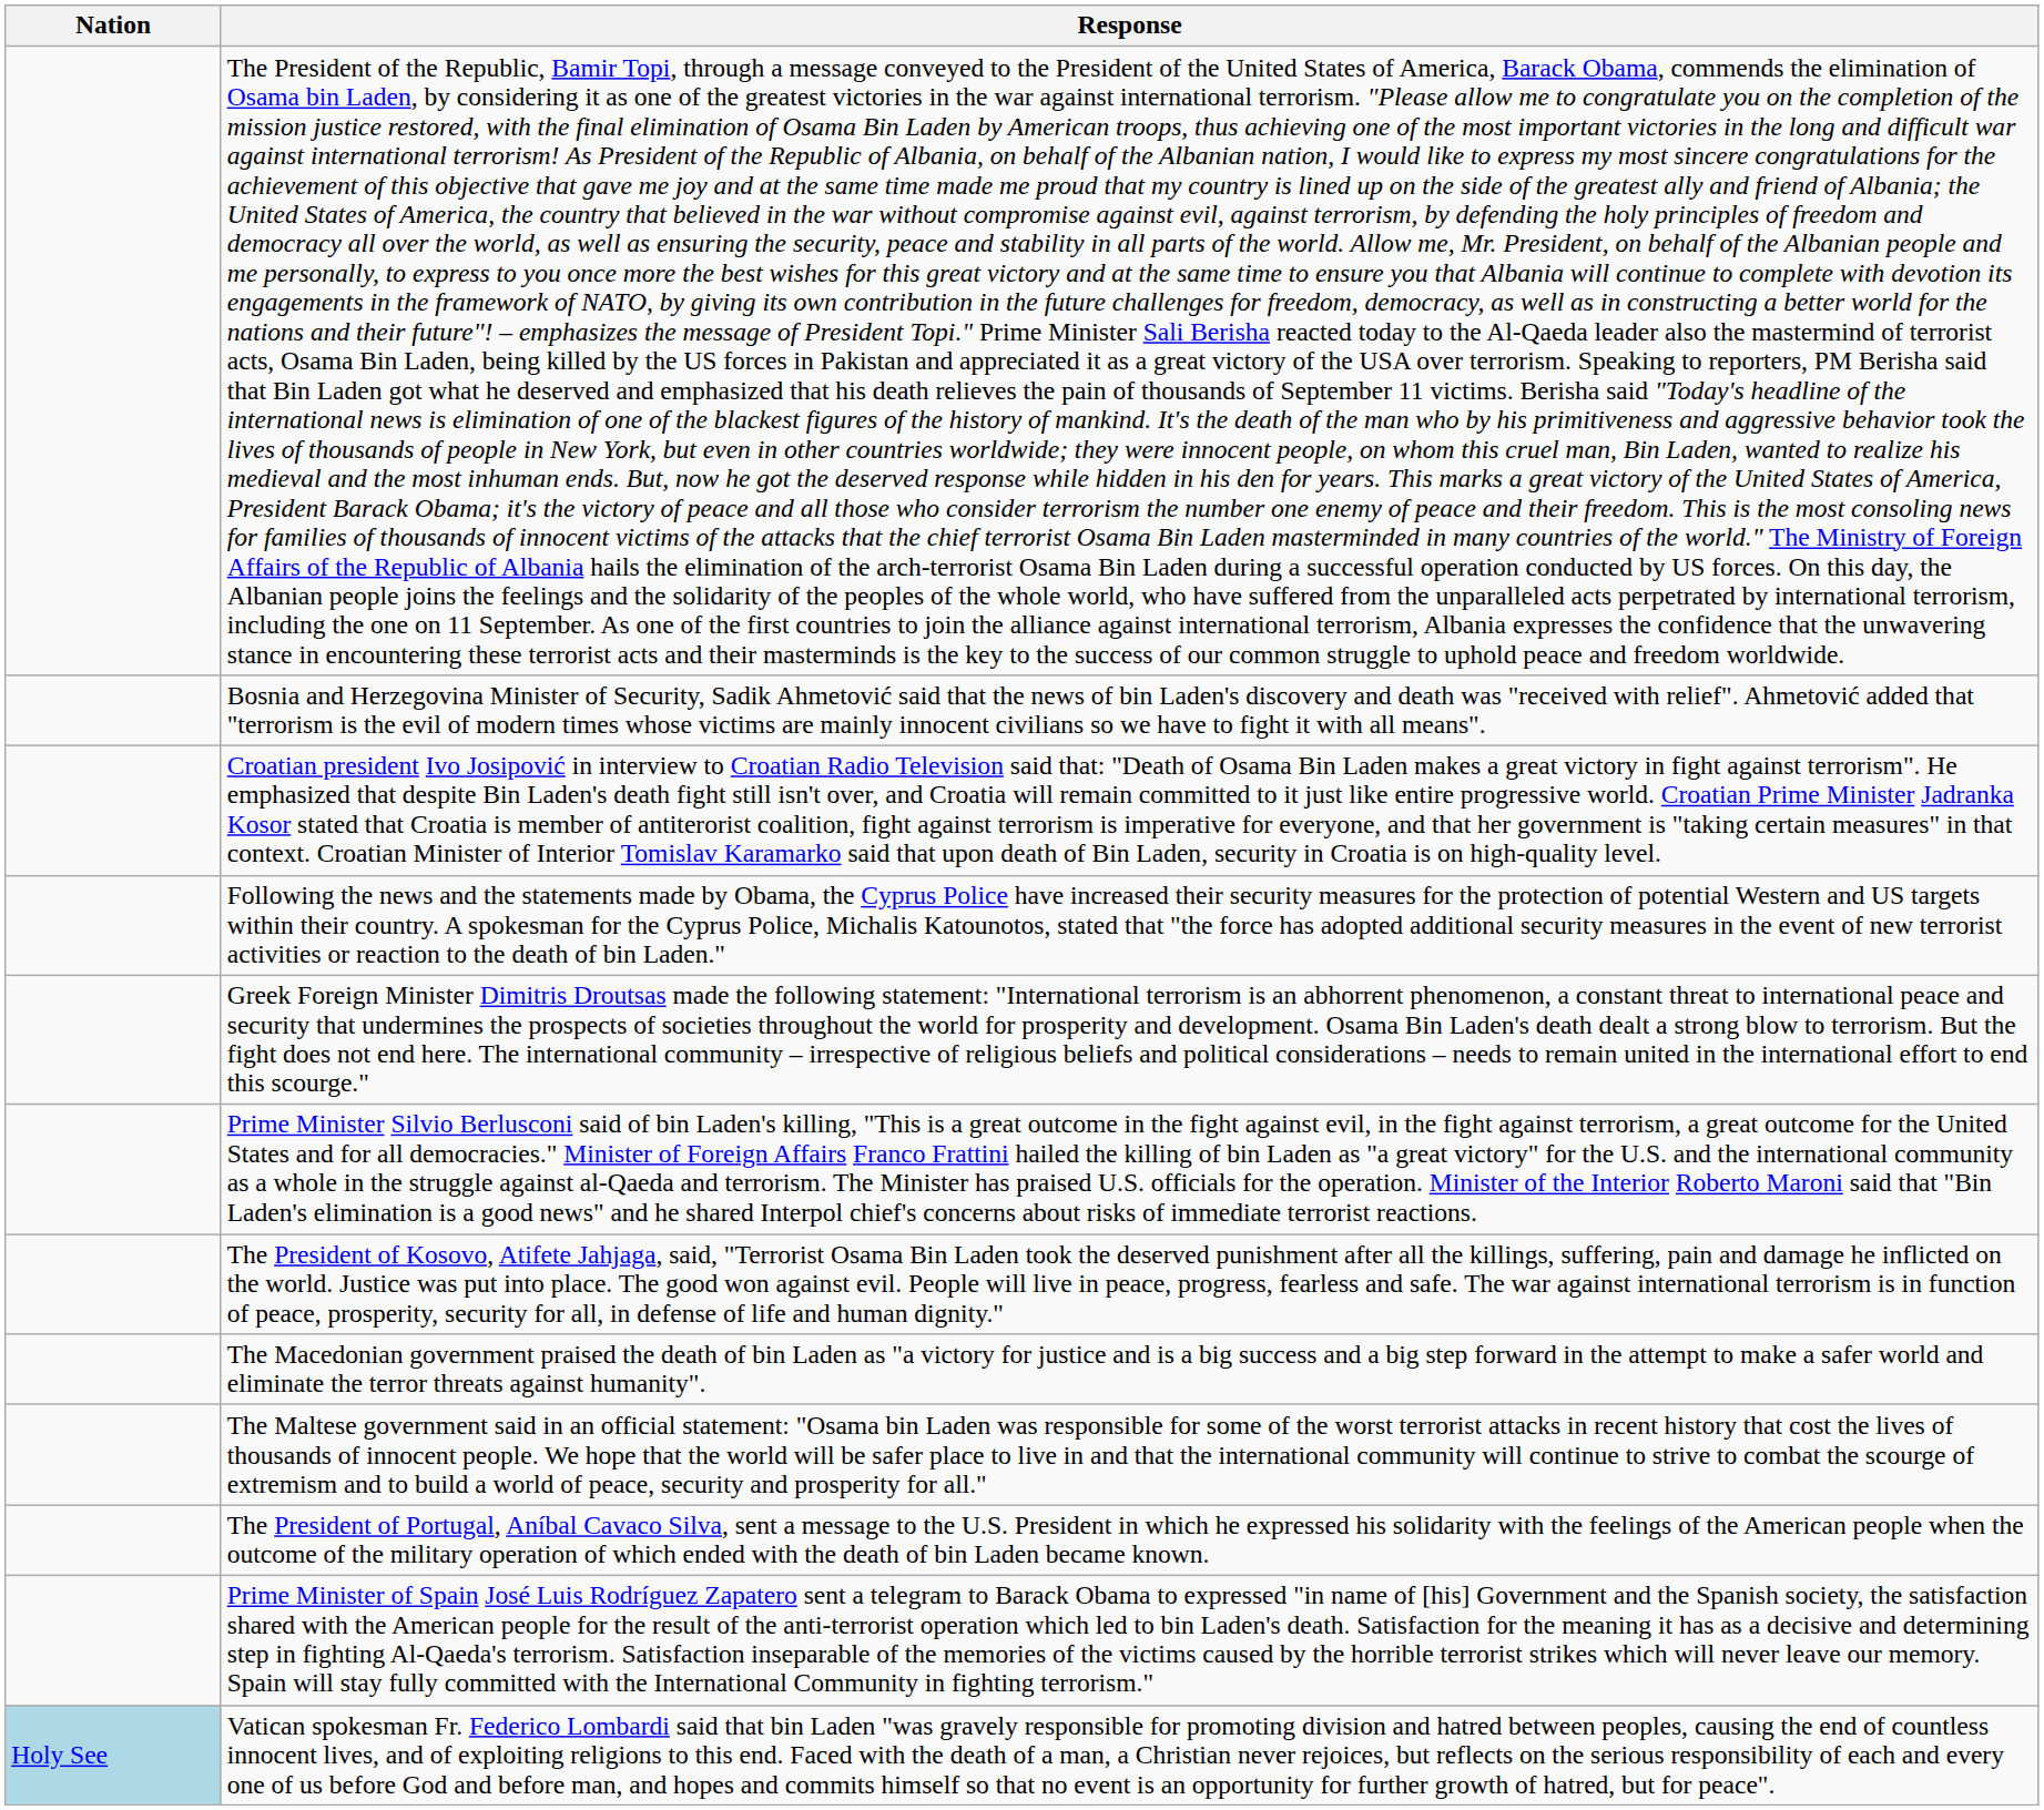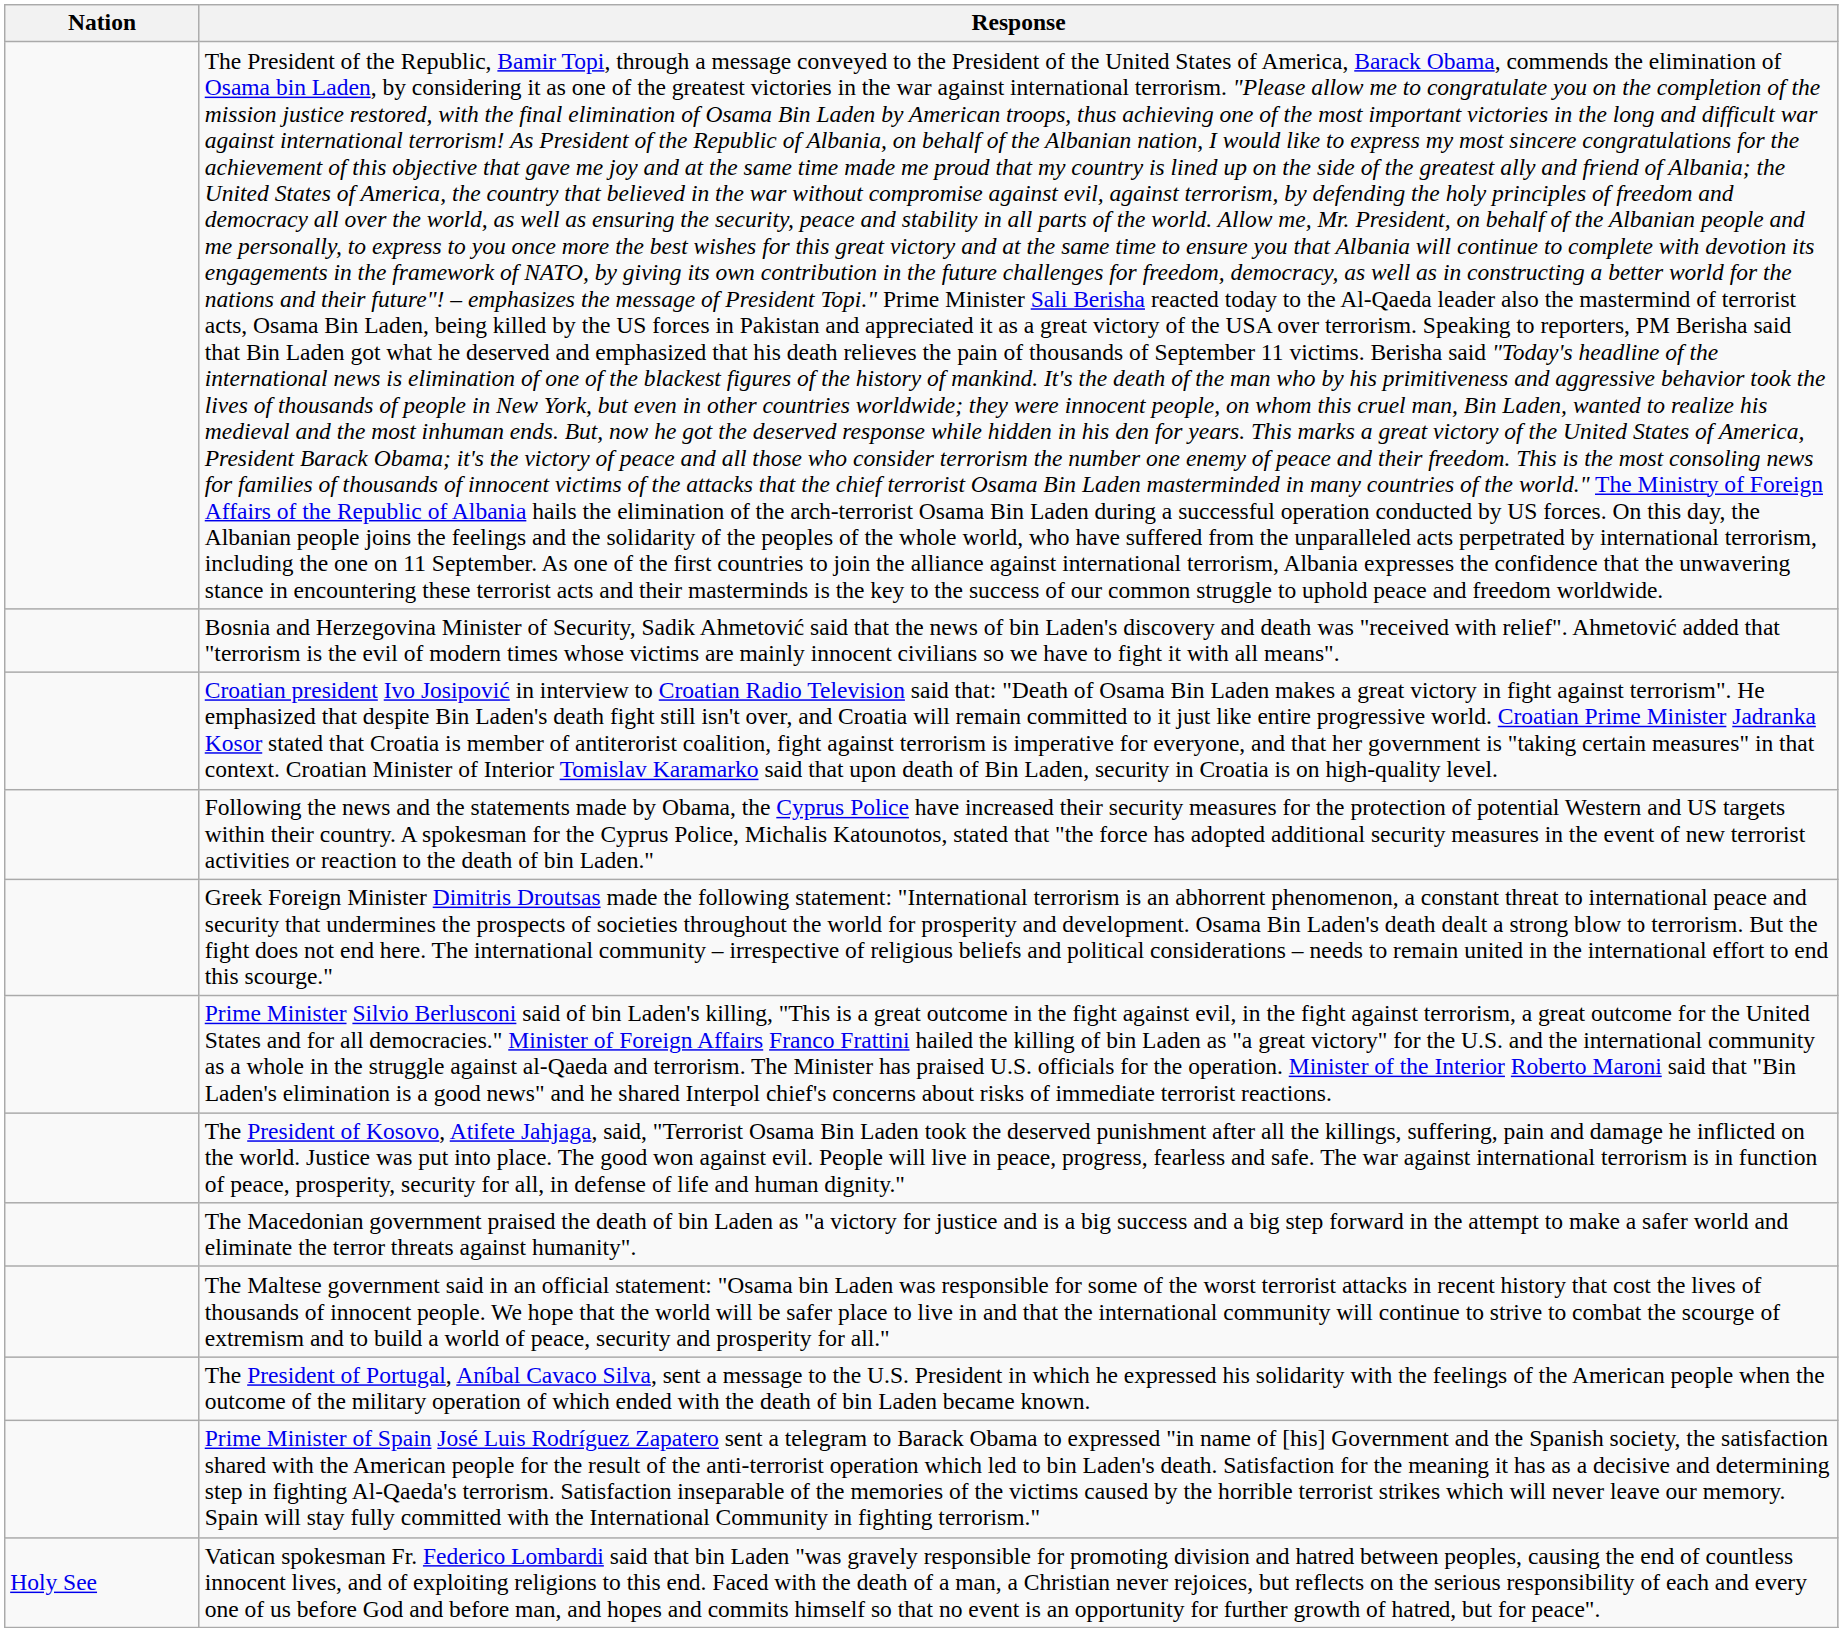row 13 | Nation: lightblue background -> no background
